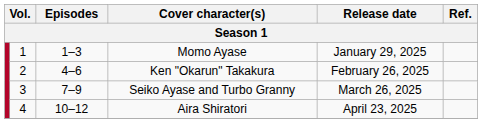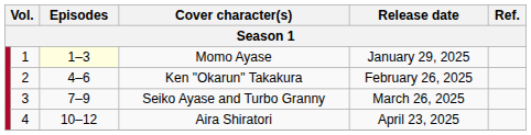Momo Ayase | Episodes: no background -> lightyellow background
